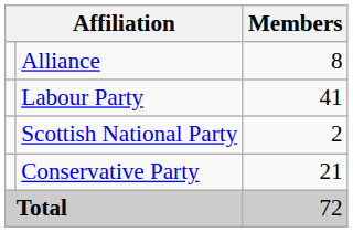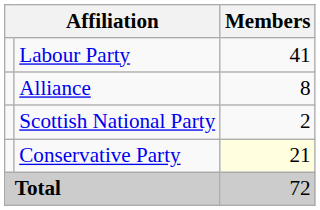rows swapped: Labour Party <-> Alliance
Conservative Party | Members: no background -> lightyellow background
